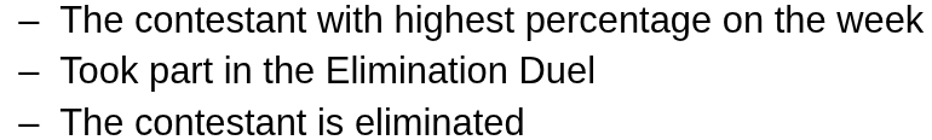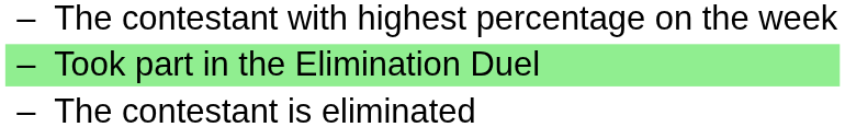row 2 | column 1: no background -> lightgreen background
